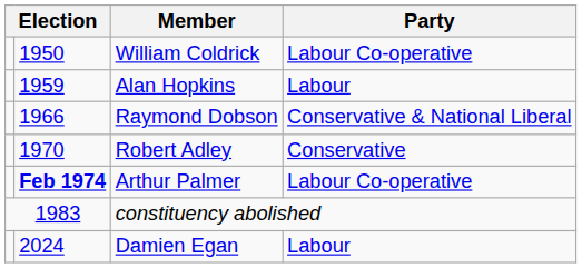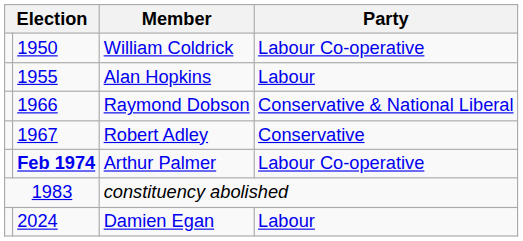Alan Hopkins | column 2: 1959 -> 1955
Robert Adley | column 2: 1970 -> 1967
